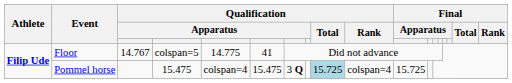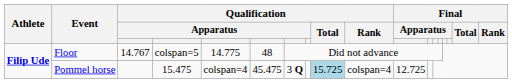Floor | column 6: 41 -> 48
Pommel horse | column 6: 15.475 -> 45.475
Pommel horse | column 11: 15.725 -> 12.725
